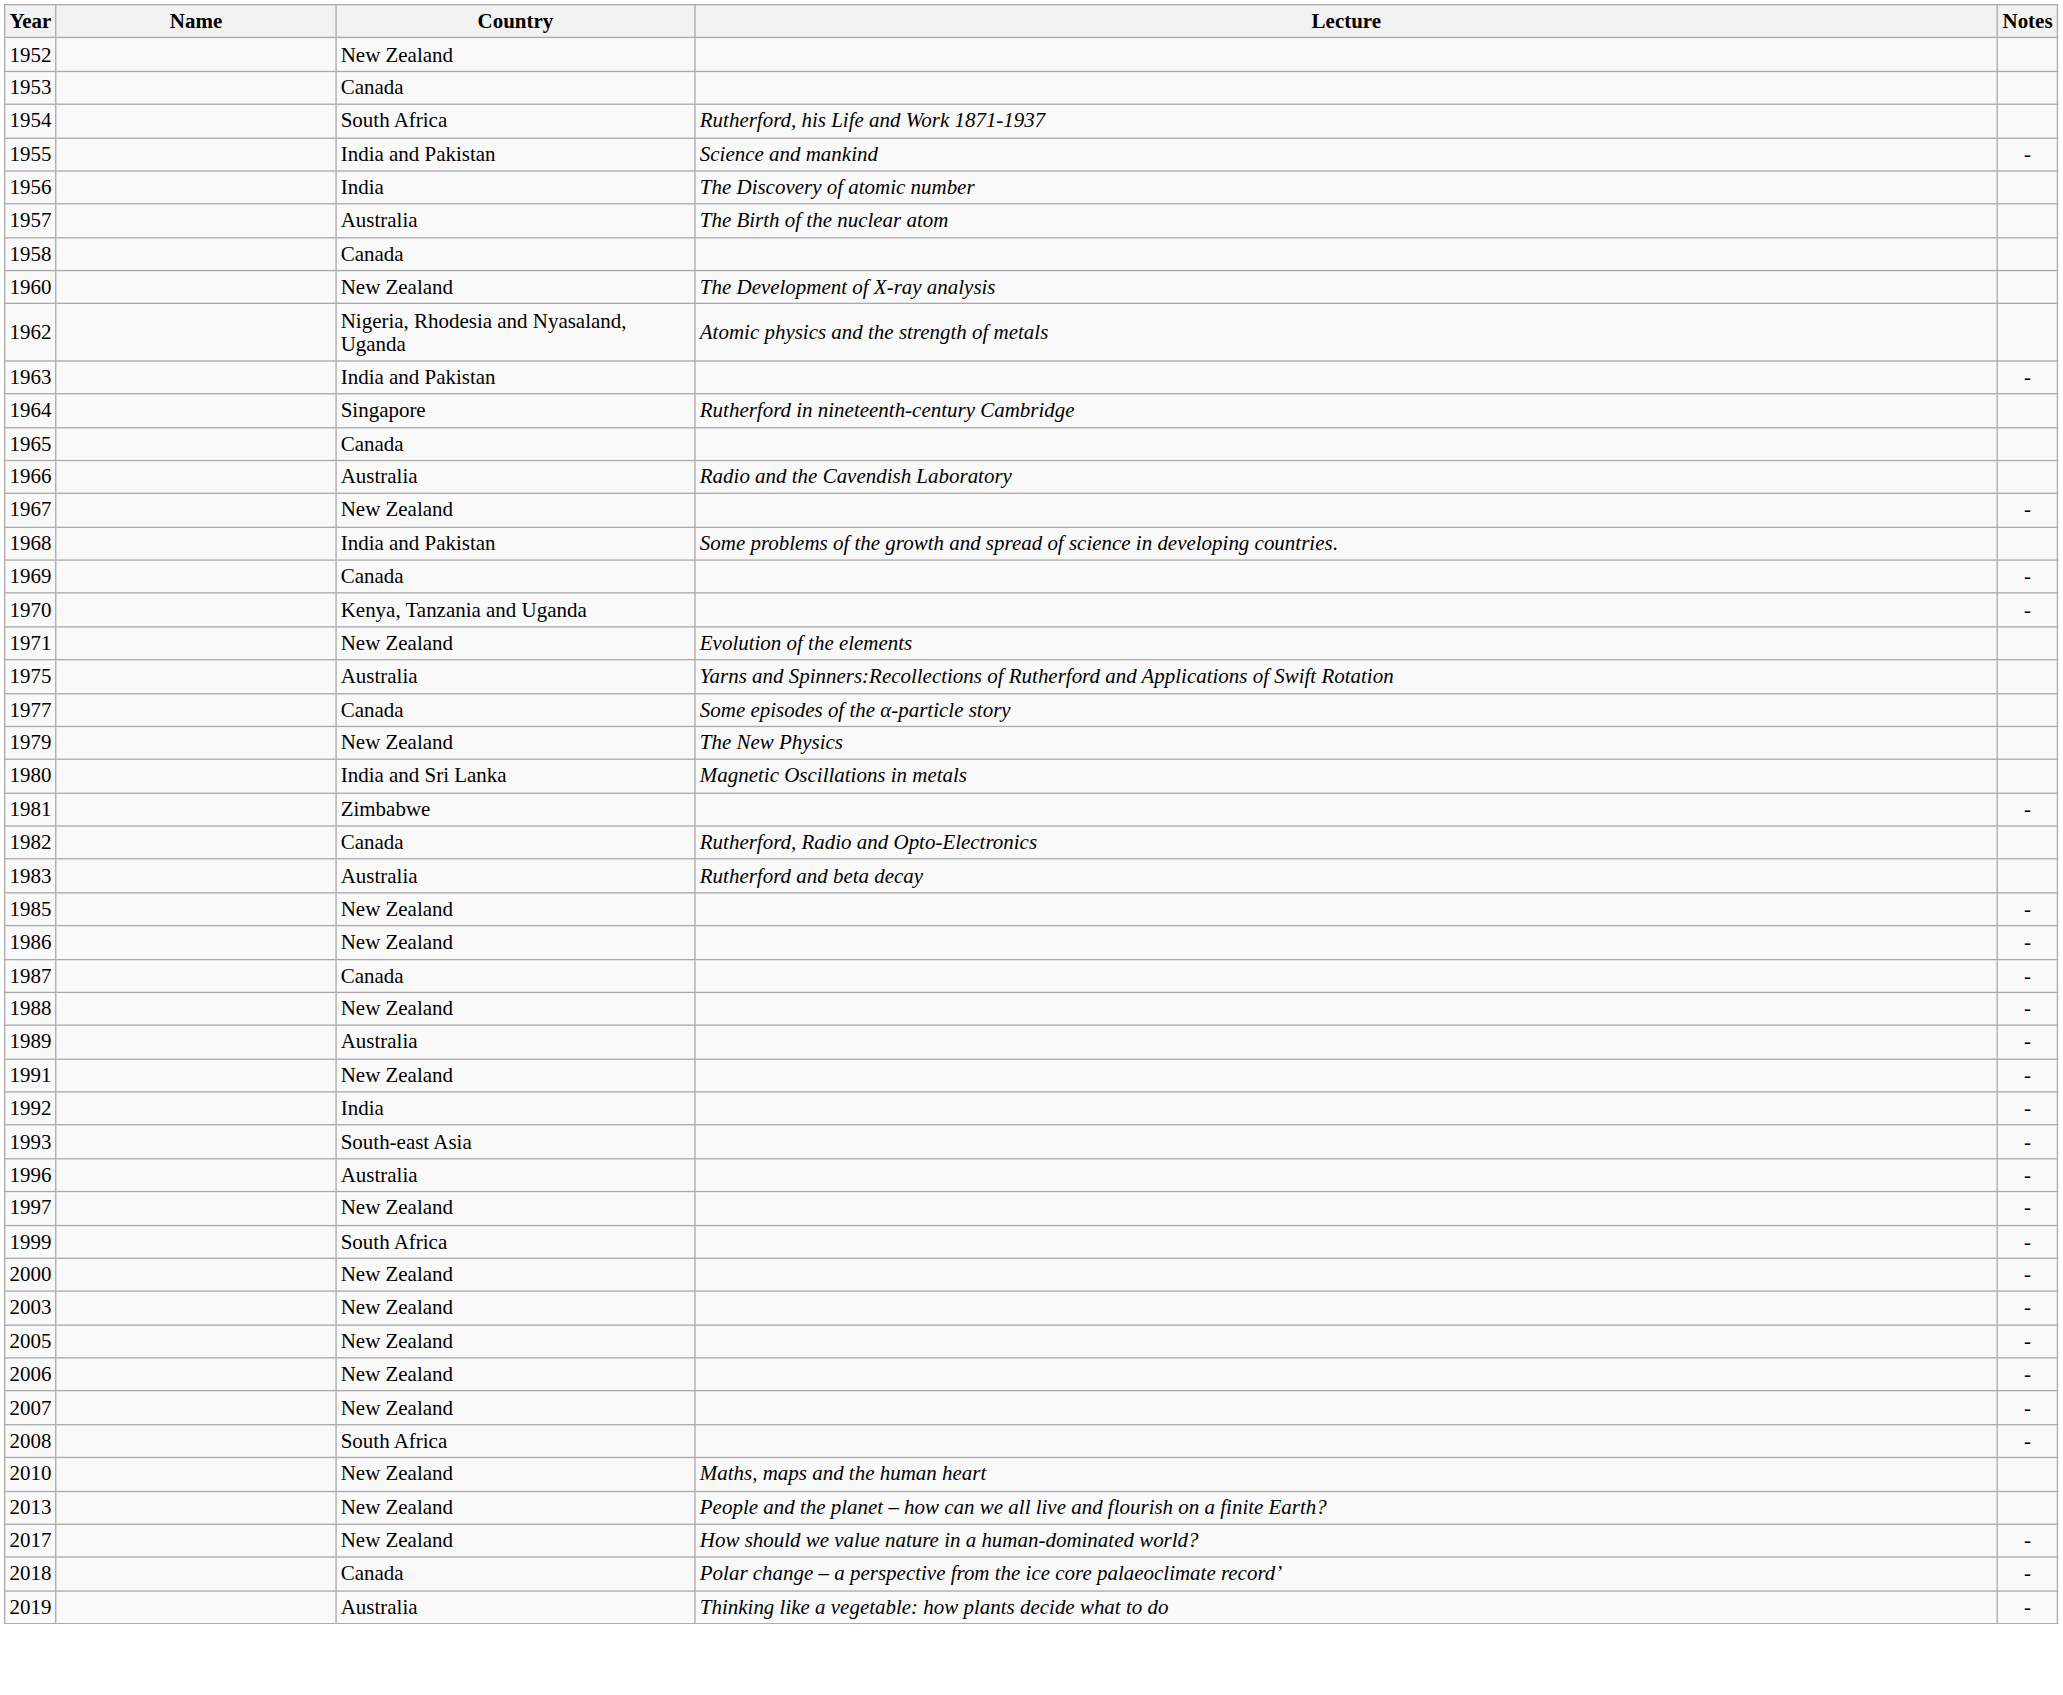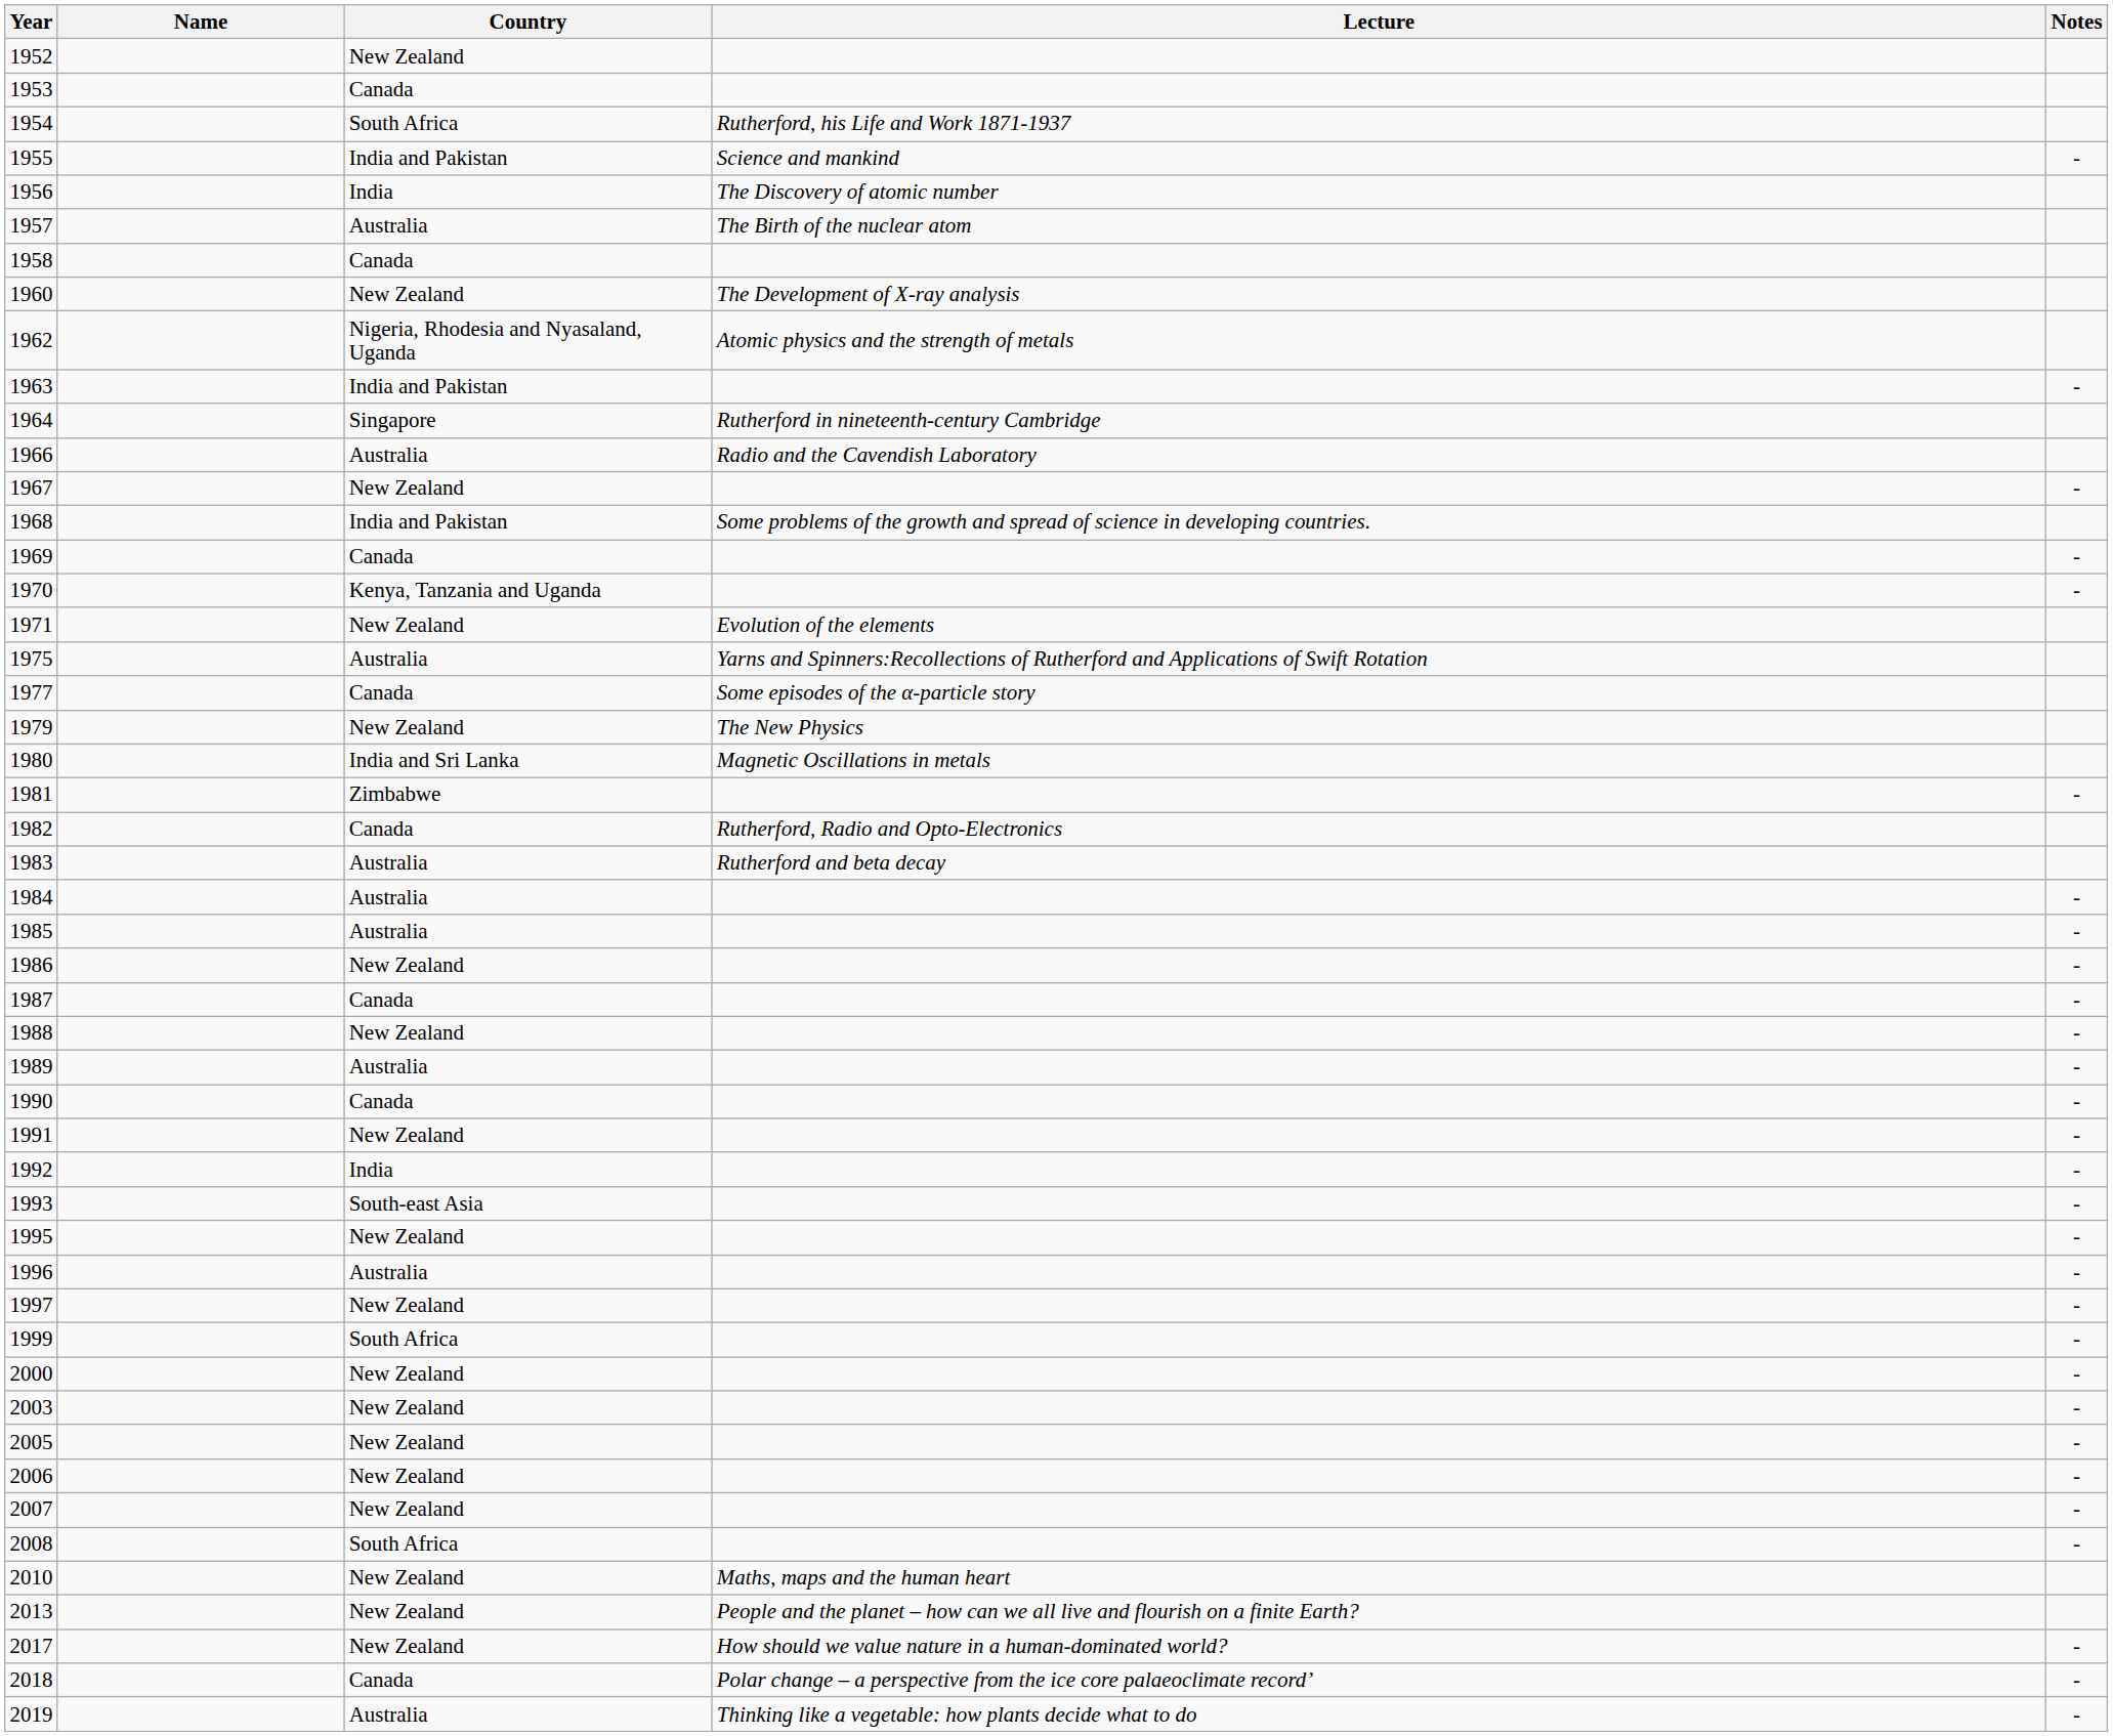- row: 1965 | Canada
+ row: 1984 | Australia | -
1985 | Country: New Zealand -> Australia
+ row: 1990 | Canada | -
+ row: 1995 | New Zealand | -
